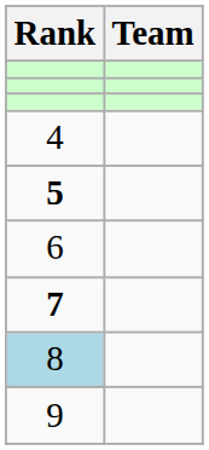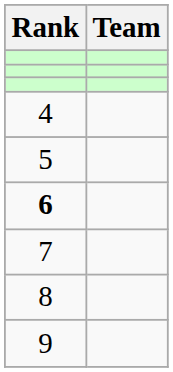row 6 | Rank: bold -> normal
row 7 | Rank: normal -> bold
row 8 | Rank: bold -> normal
row 9 | Rank: lightblue background -> no background
